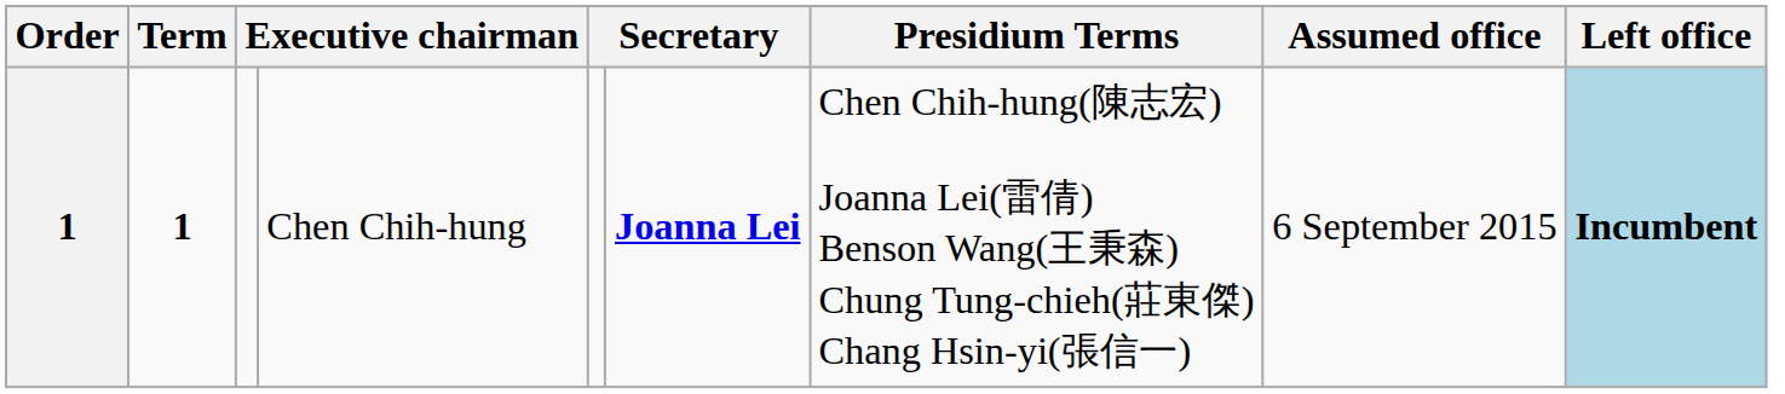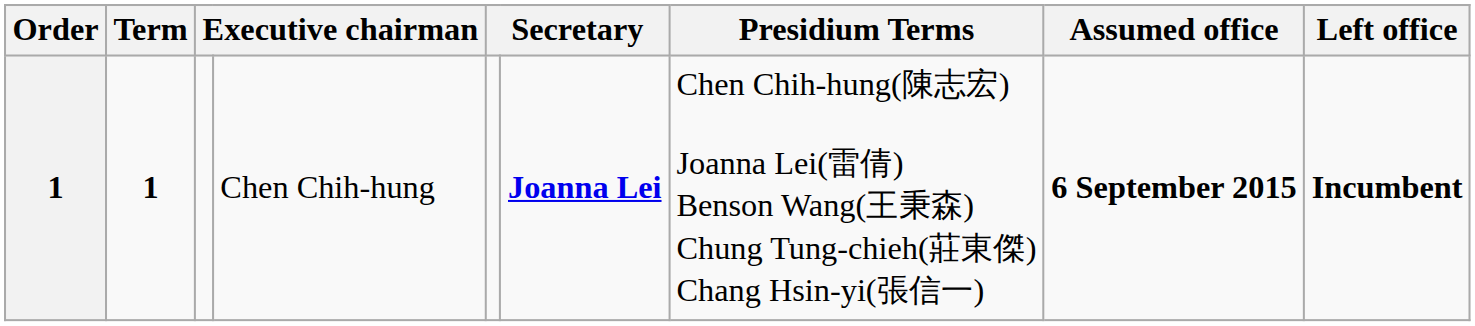Chen Chih-hung | Assumed office: normal -> bold
Chen Chih-hung | Left office: lightblue background -> no background
